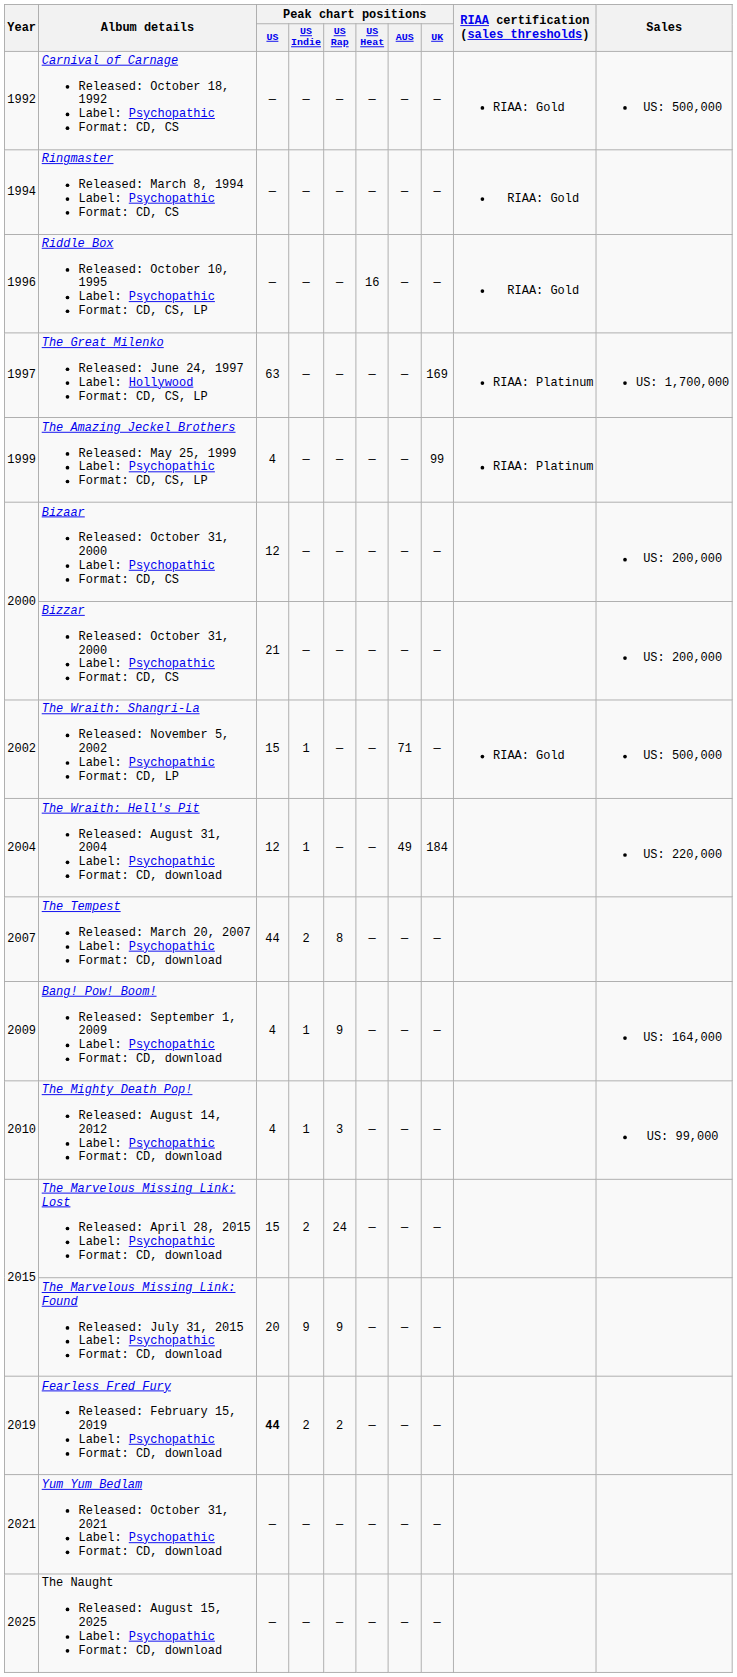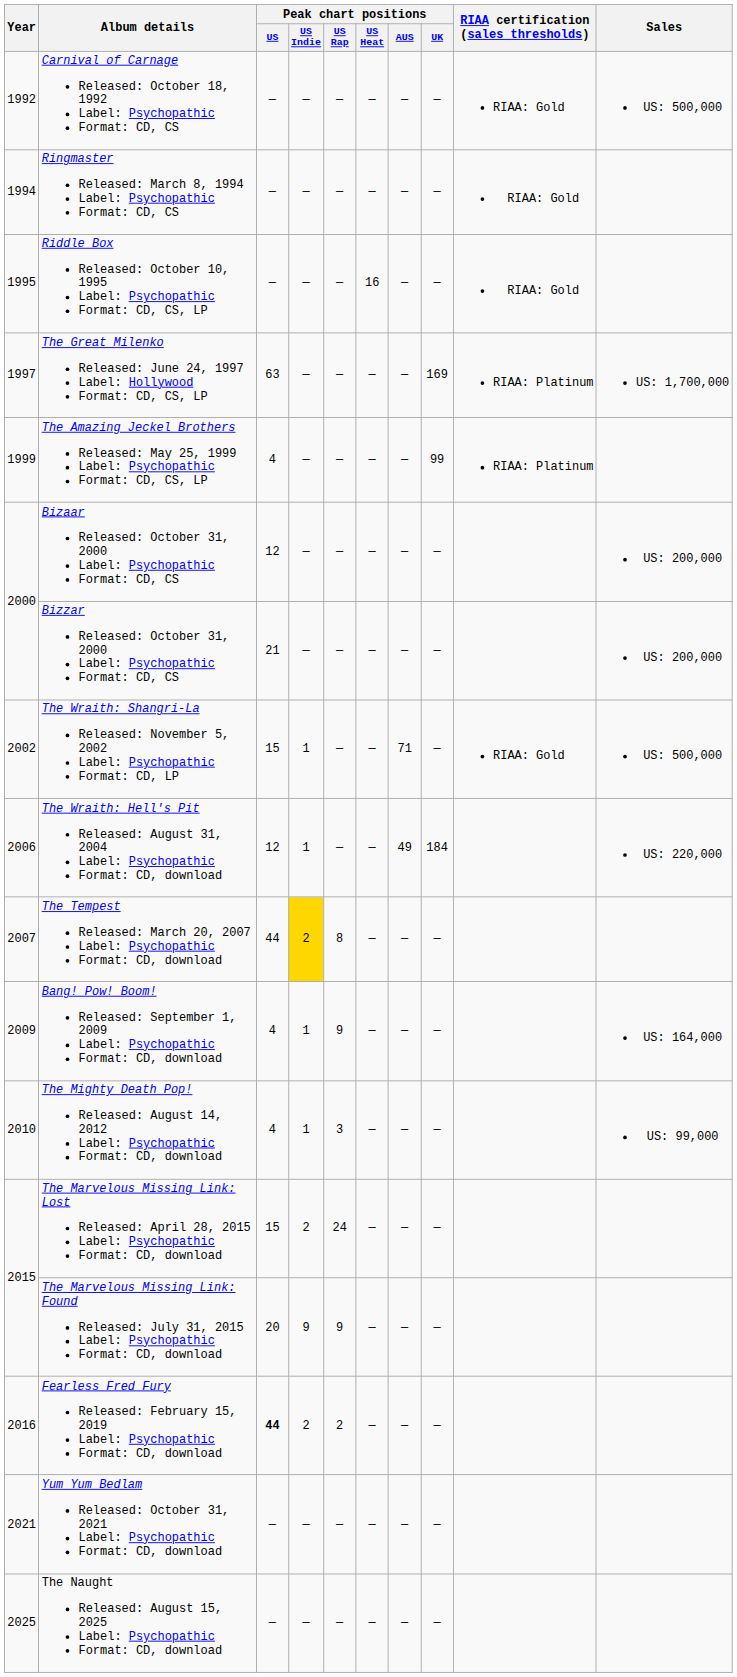row 5 | Year: 1996 -> 1995
row 11 | Year: 2004 -> 2006
row 12 | Peak chart positions / US Indie: no background -> gold background
row 17 | Year: 2019 -> 2016
